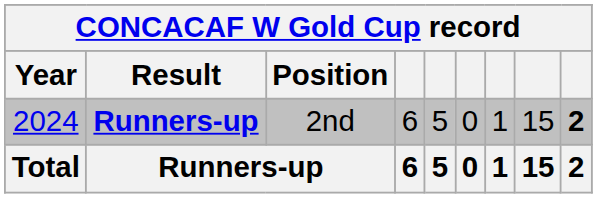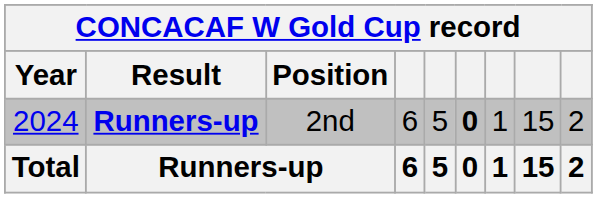Runners-up / 2nd | column 6: normal -> bold
Runners-up / 2nd | column 9: bold -> normal
